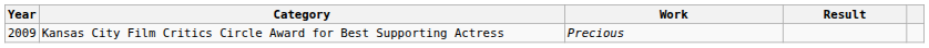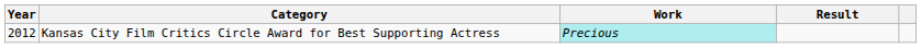row 2 | Year: 2009 -> 2012
row 2 | Work: no background -> paleturquoise background
